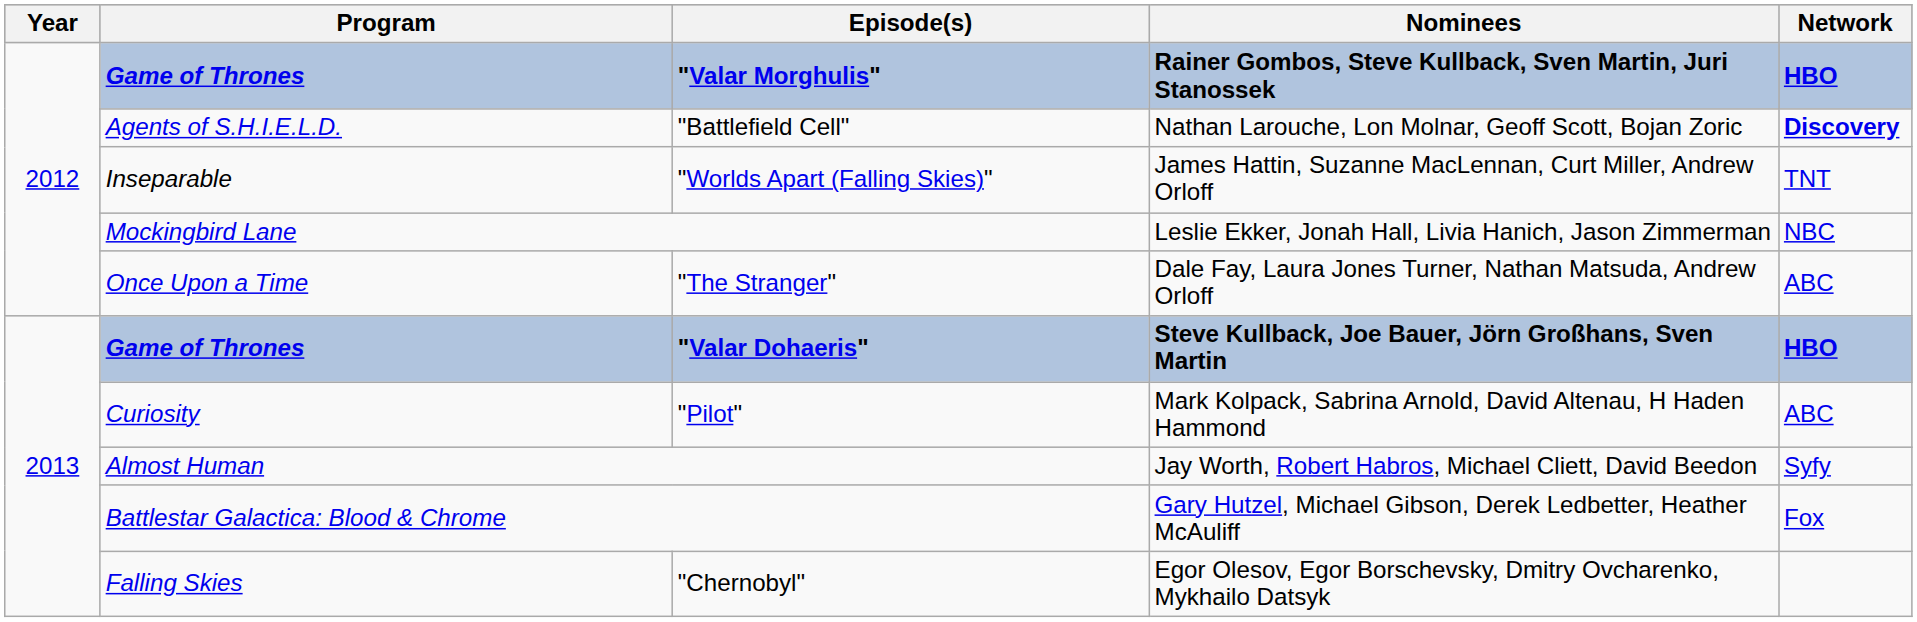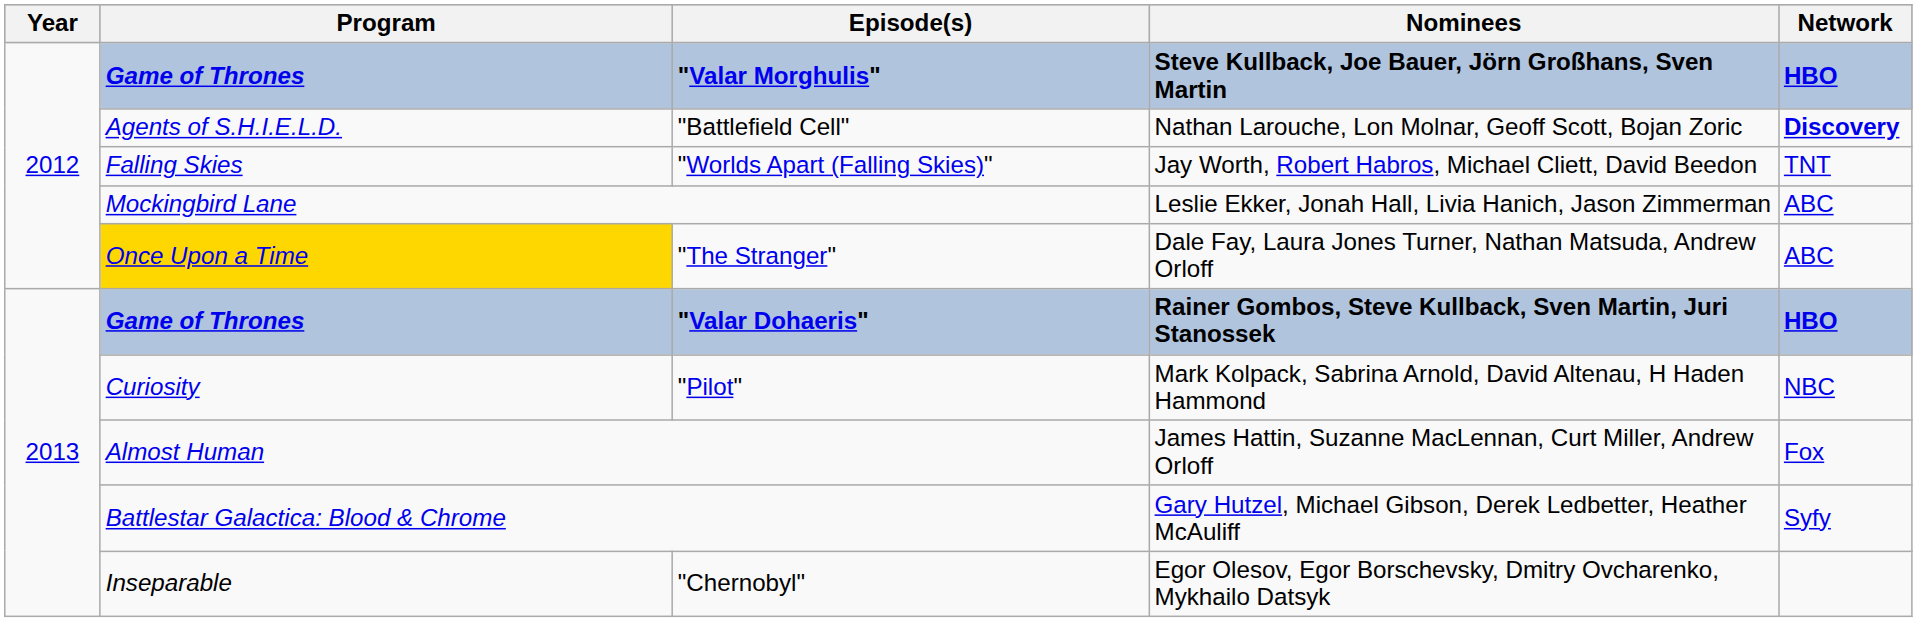"Valar Morghulis" | Nominees: Rainer Gombos, Steve Kullback, Sven Martin, Juri Stanossek -> Steve Kullback, Joe Bauer, Jörn Großhans, Sven Martin
"Worlds Apart (Falling Skies)" | Program: Inseparable -> Falling Skies
"Worlds Apart (Falling Skies)" | Nominees: James Hattin, Suzanne MacLennan, Curt Miller, Andrew Orloff -> Jay Worth, Robert Habros, Michael Cliett, David Beedon
Mockingbird Lane | Network: NBC -> ABC
"The Stranger" | Program: no background -> gold background
"Valar Dohaeris" | Nominees: Steve Kullback, Joe Bauer, Jörn Großhans, Sven Martin -> Rainer Gombos, Steve Kullback, Sven Martin, Juri Stanossek
"Pilot" | Network: ABC -> NBC
Almost Human | Nominees: Jay Worth, Robert Habros, Michael Cliett, David Beedon -> James Hattin, Suzanne MacLennan, Curt Miller, Andrew Orloff
Almost Human | Network: Syfy -> Fox
Battlestar Galactica: Blood & Chrome | Network: Fox -> Syfy
"Chernobyl" | Program: Falling Skies -> Inseparable
